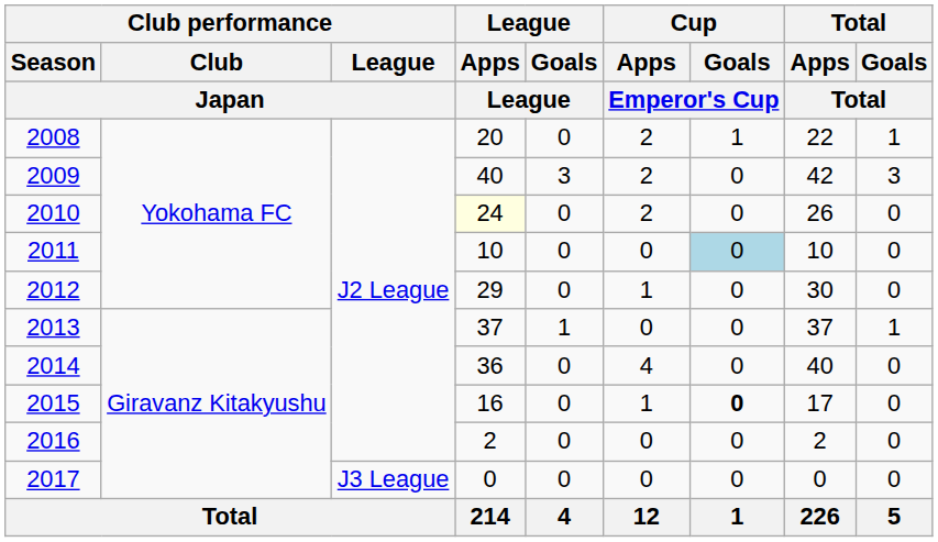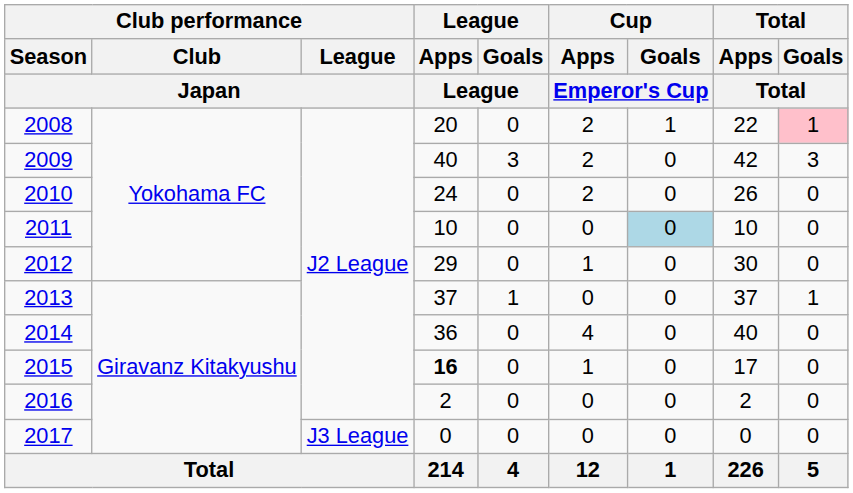2008 | Total / Goals / Total: no background -> pink background
2010 | League / Apps / League: lightyellow background -> no background
2015 | League / Apps / League: normal -> bold
2015 | Cup / Goals / Emperor's Cup: bold -> normal
